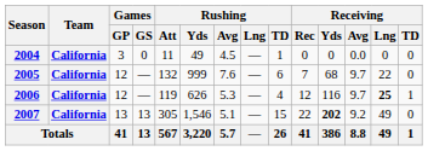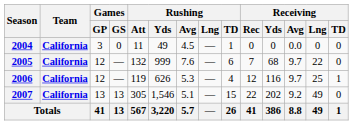2006 | Receiving / Lng: bold -> normal
2007 | Receiving / Yds: bold -> normal
